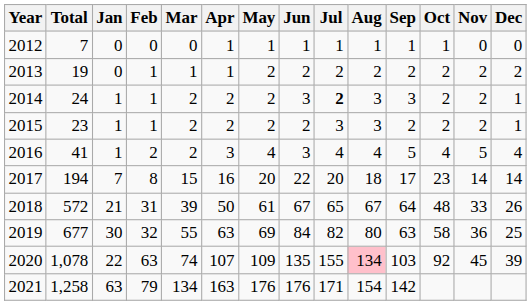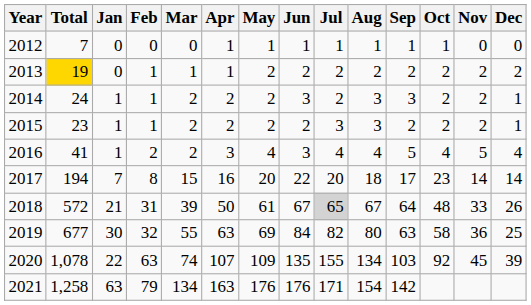2013 | Total: no background -> gold background
2014 | Jul: bold -> normal
2018 | Jul: no background -> lightgrey background
2020 | Aug: pink background -> no background
